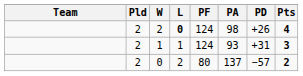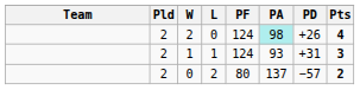row 2 | L: bold -> normal
row 2 | PA: no background -> paleturquoise background
